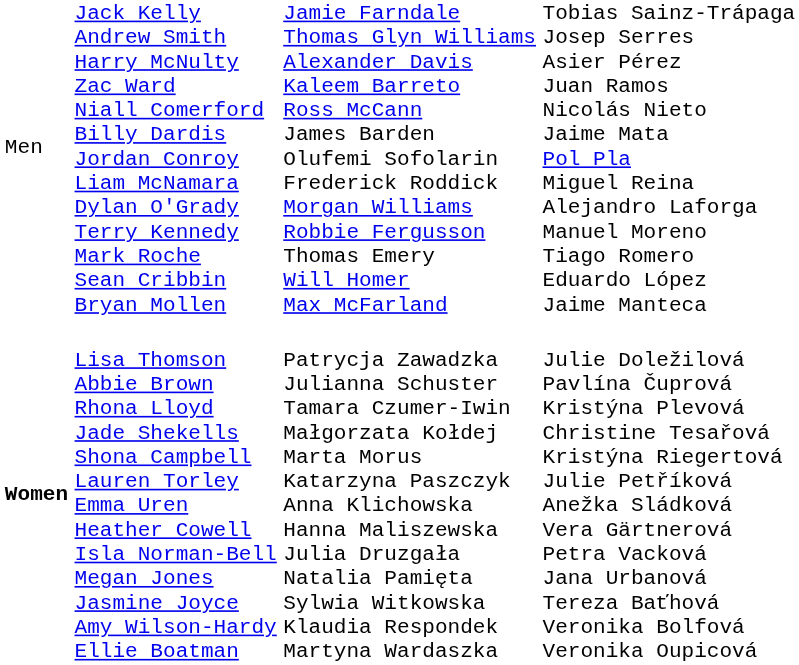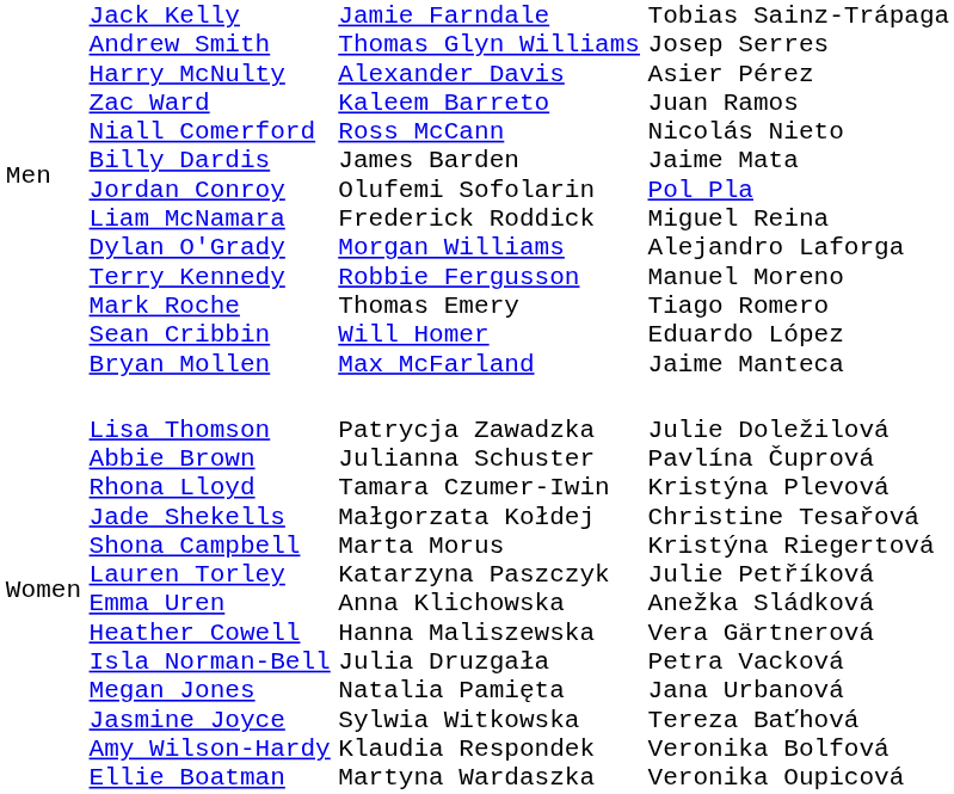Women | column 1: bold -> normal
